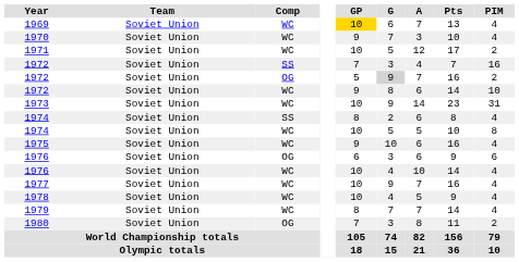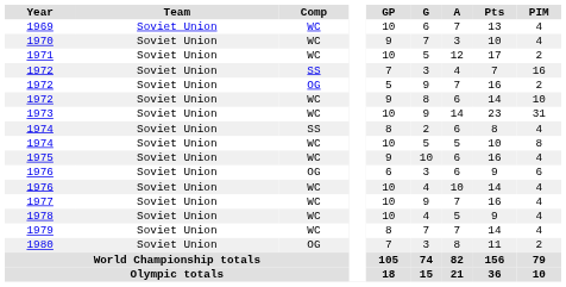1969 | GP: gold background -> no background
1972 / OG | G: lightgrey background -> no background
